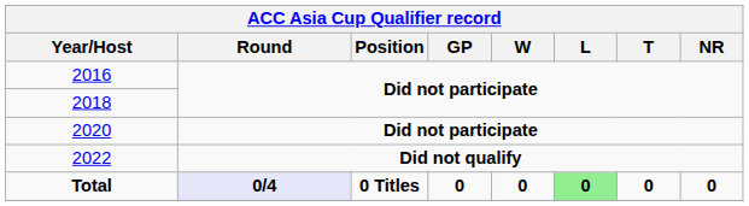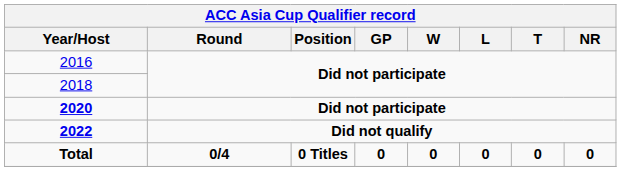2020 | Year/Host: normal -> bold
2022 | Year/Host: normal -> bold
Total | Round: lavender background -> no background
Total | L: lightgreen background -> no background
